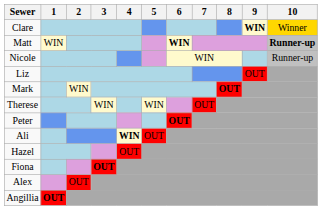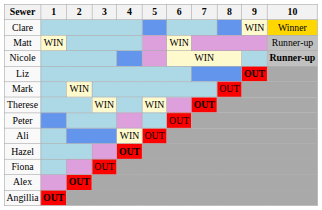Clare | 9: bold -> normal
Matt | 6: bold -> normal
Matt | 10: bold -> normal
Nicole | 10: normal -> bold
Liz | 9: normal -> bold
Mark | 8: bold -> normal
Therese | 7: normal -> bold
Peter | 6: bold -> normal
Ali | 4: bold -> normal
Hazel | 4: normal -> bold
Fiona | 3: bold -> normal
Alex | 2: normal -> bold
